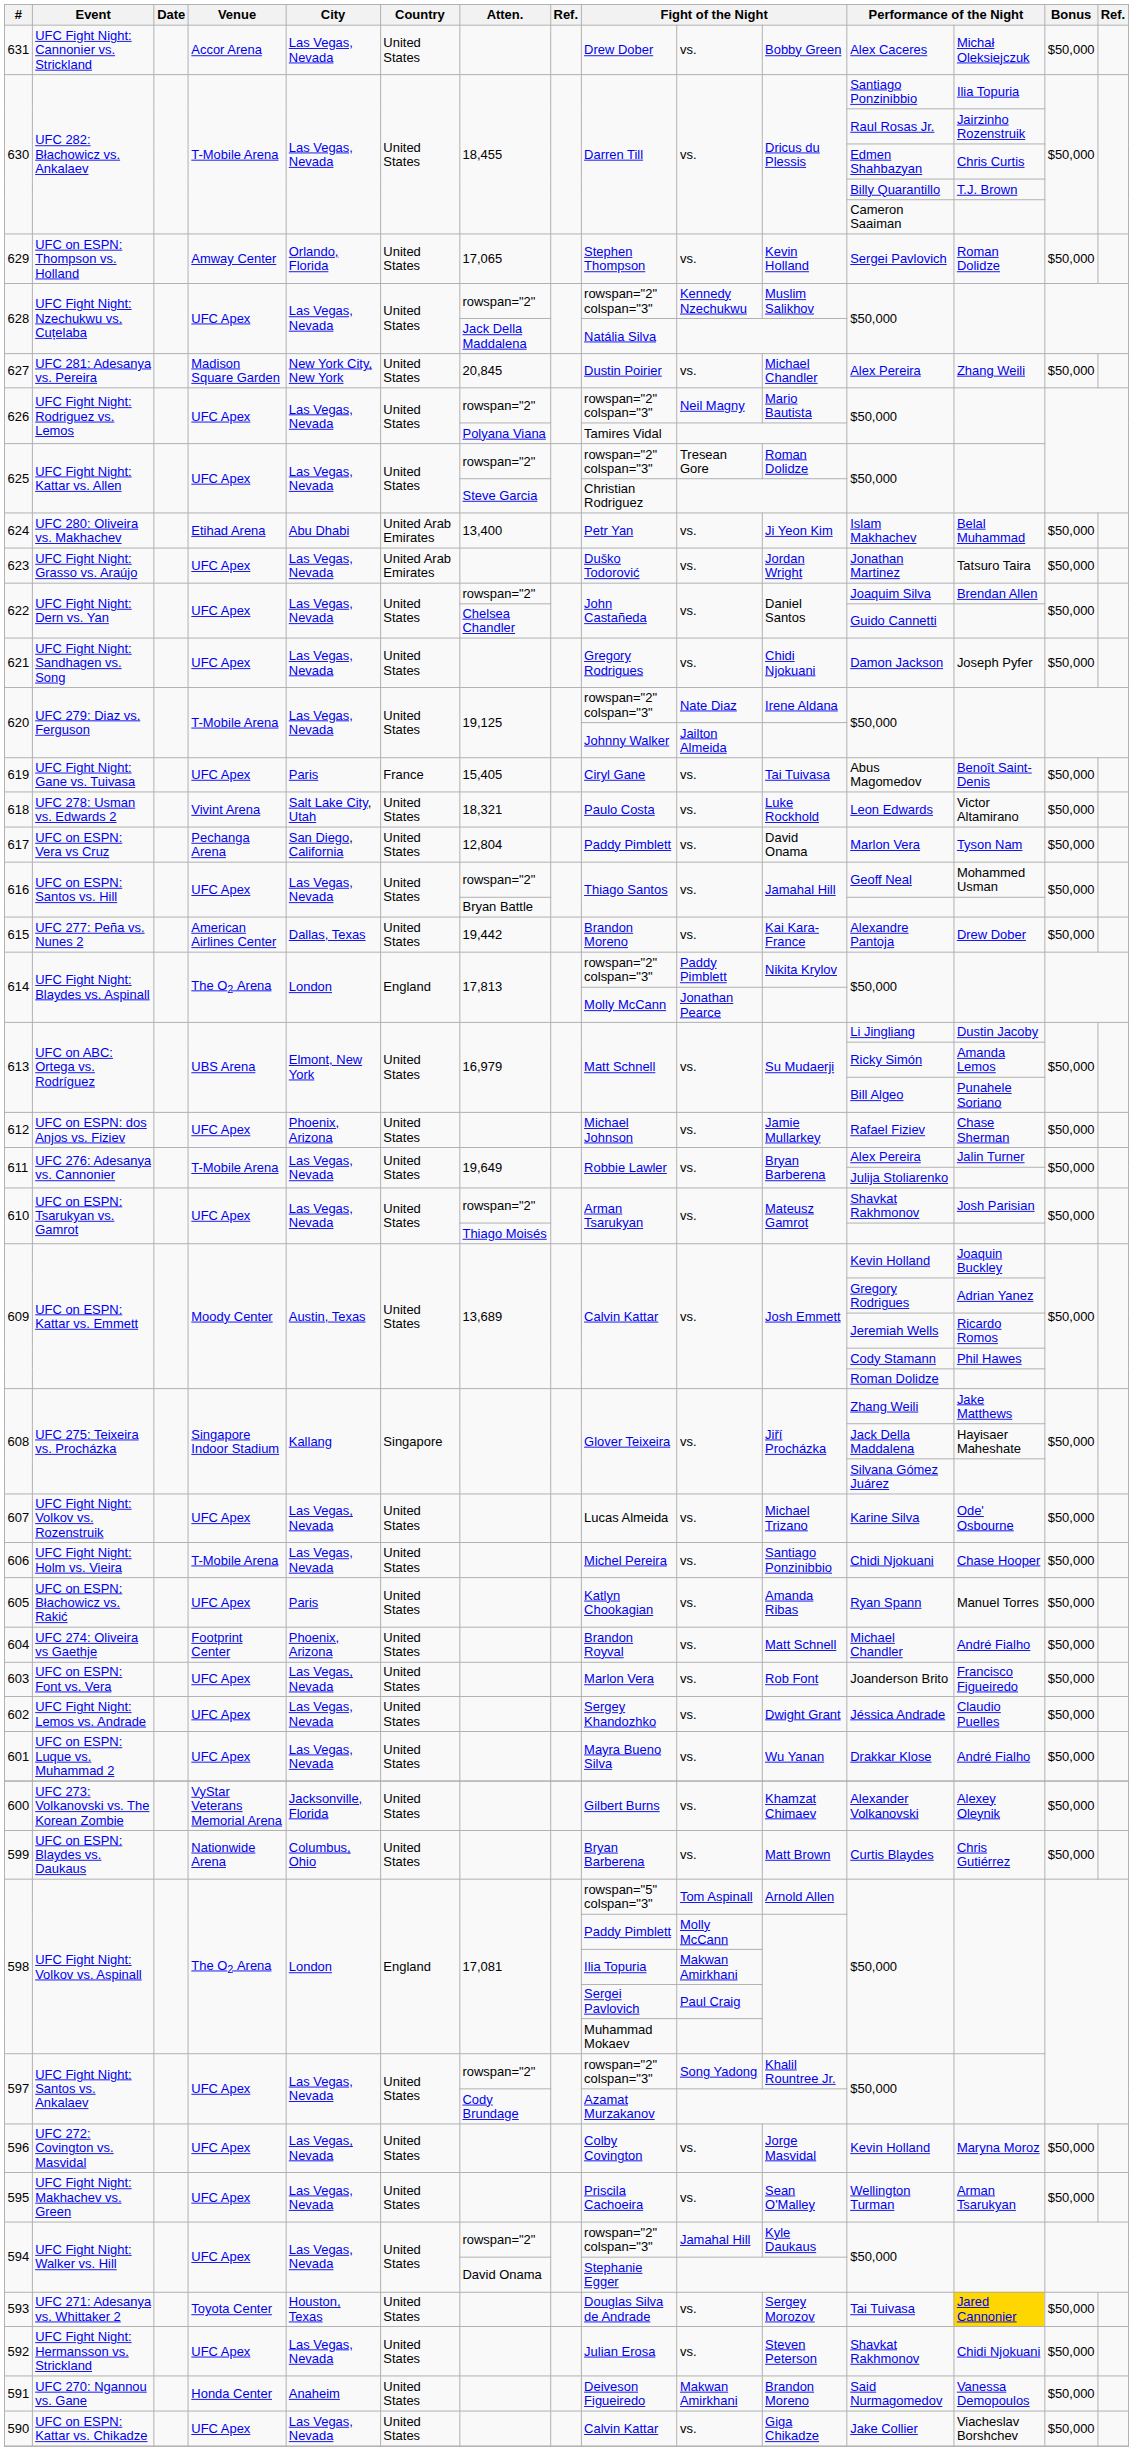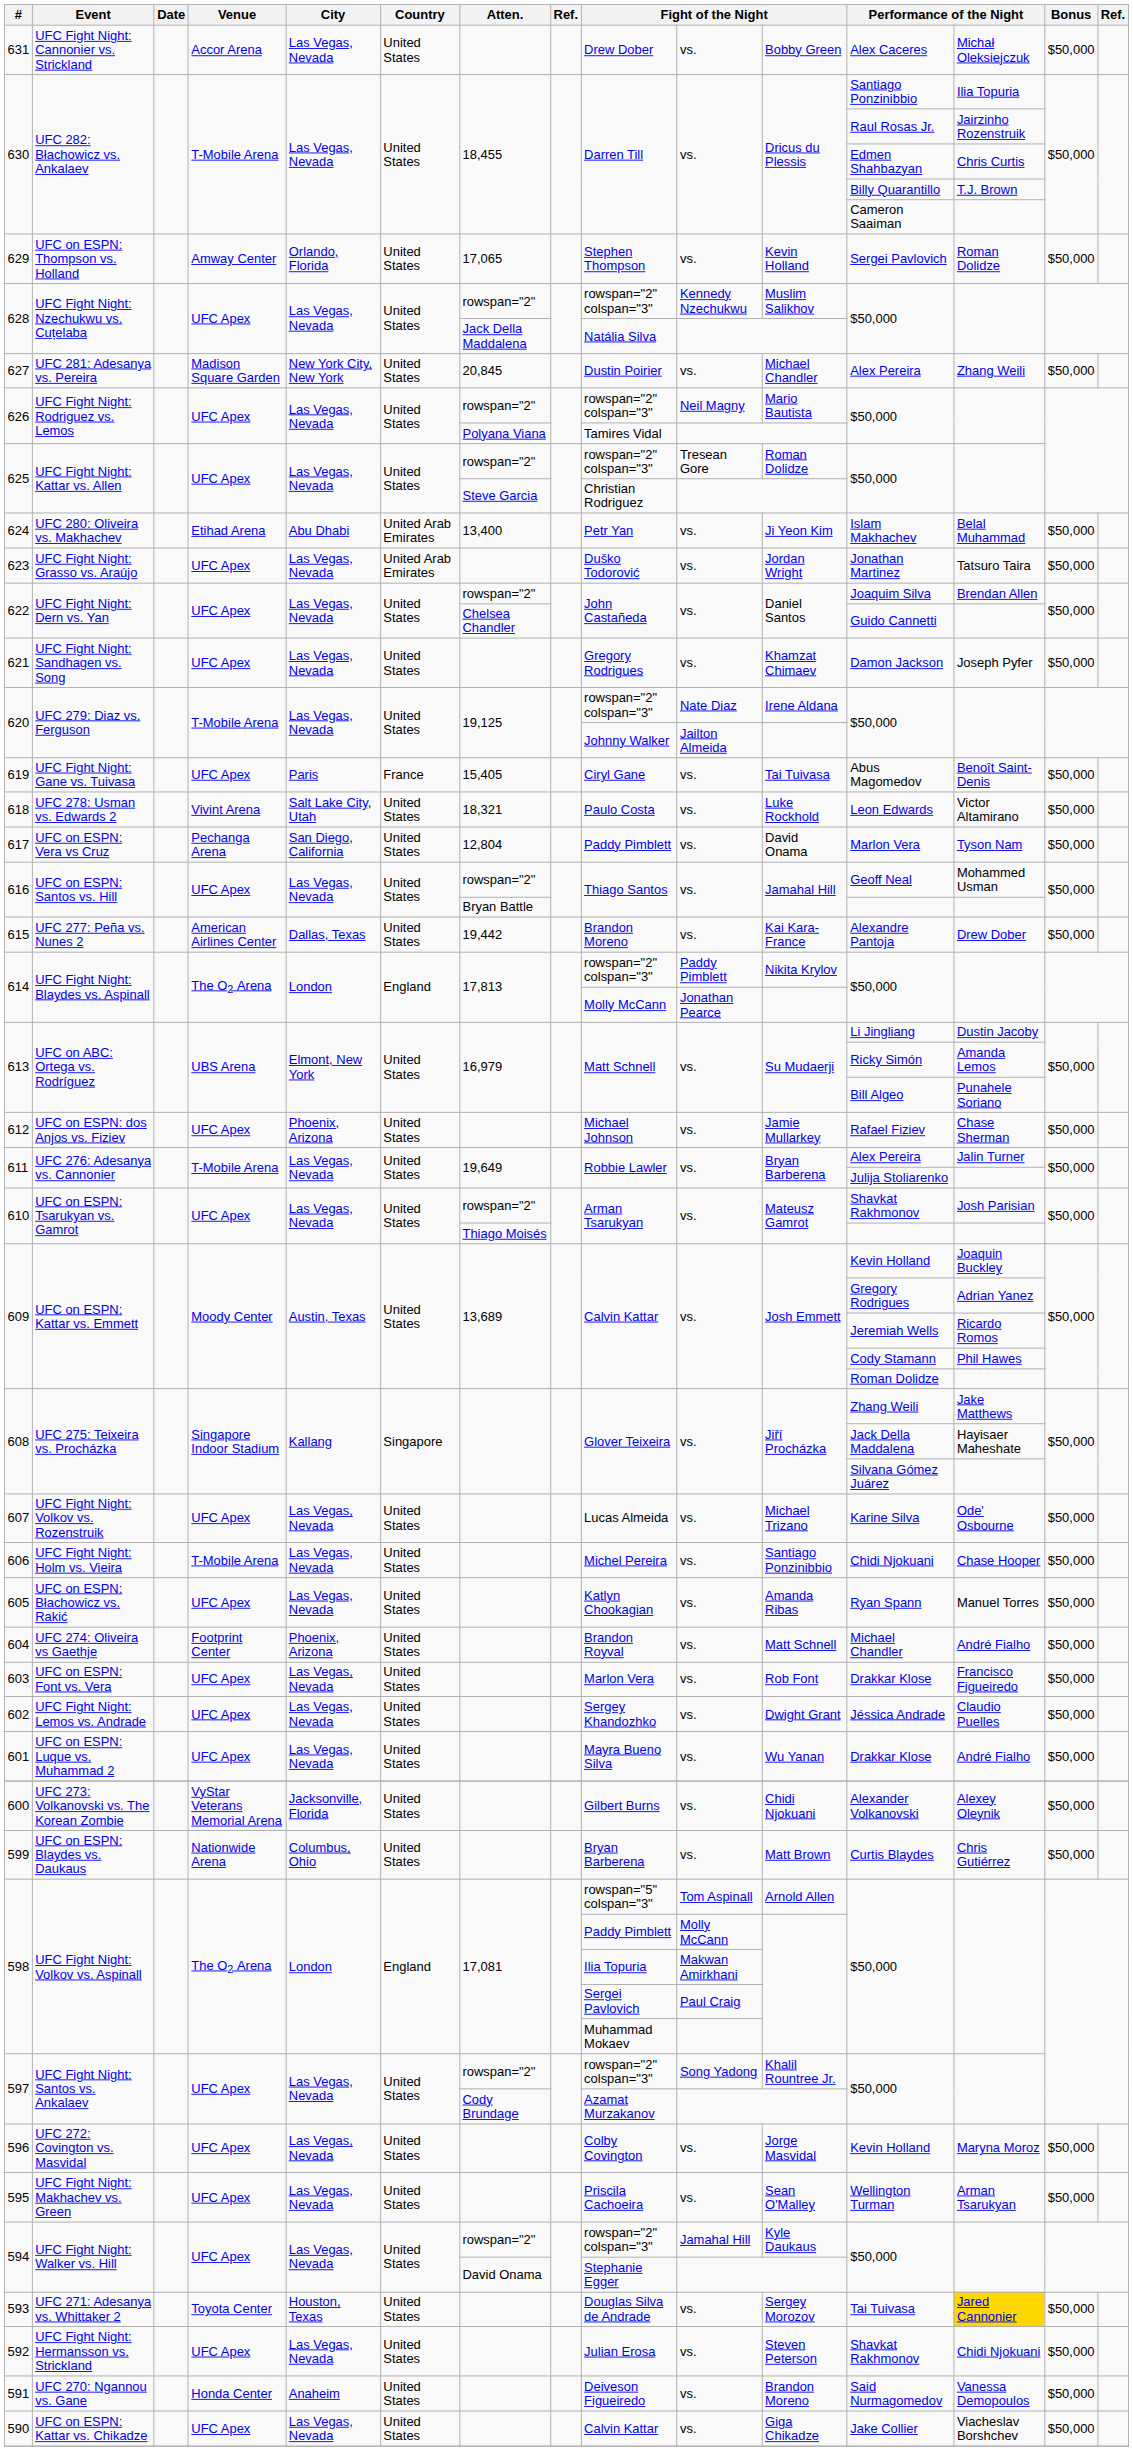621 | column 11: Chidi Njokuani -> Khamzat Chimaev
605 | City: Paris -> Las Vegas, Nevada
603 | column 12: Joanderson Brito -> Drakkar Klose
600 | column 11: Khamzat Chimaev -> Chidi Njokuani
591 | column 10: Makwan Amirkhani -> vs.
